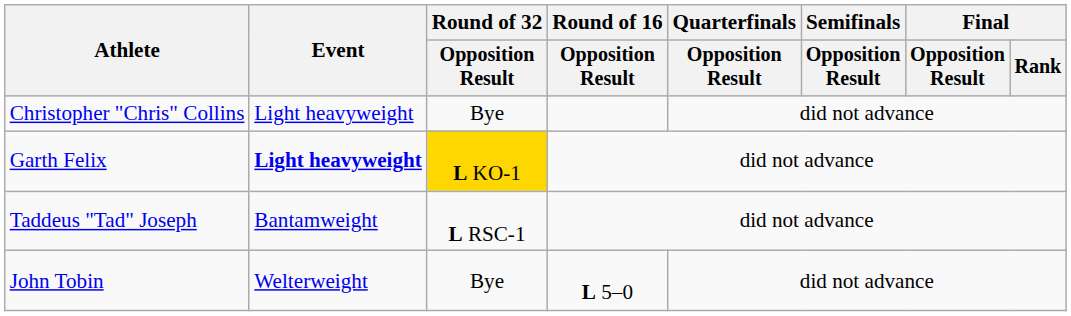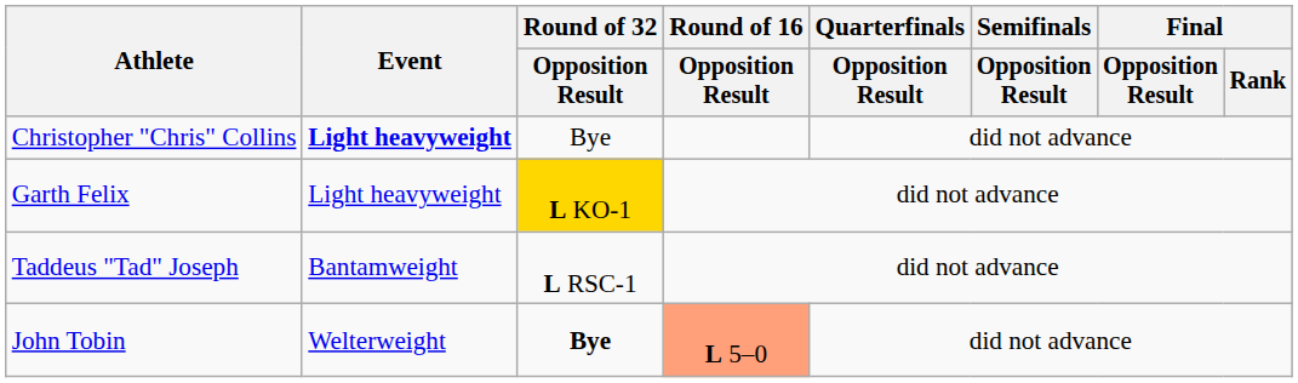Christopher "Chris" Collins | Event: normal -> bold
Garth Felix | Event: bold -> normal
John Tobin | Round of 32 / Opposition Result: normal -> bold
John Tobin | Round of 16 / Opposition Result: no background -> lightsalmon background
